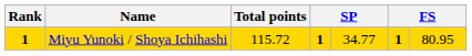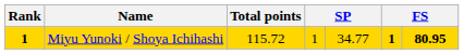Miyu Yunoki / Shoya Ichihashi | column 4: bold -> normal
Miyu Yunoki / Shoya Ichihashi | column 7: normal -> bold
